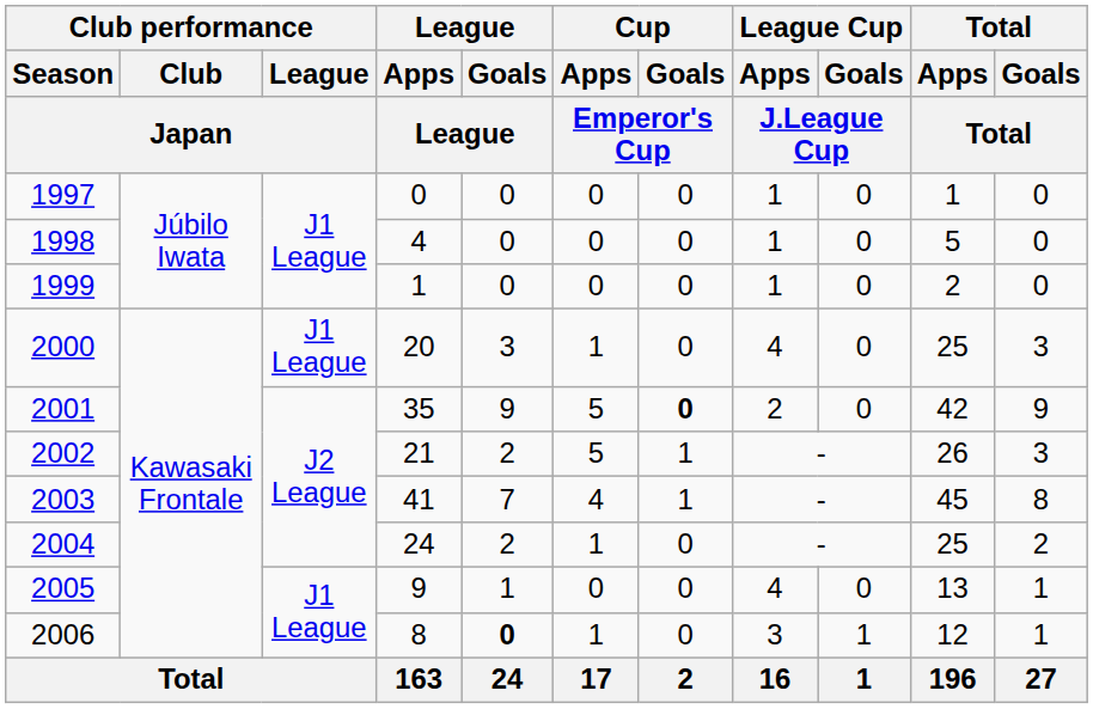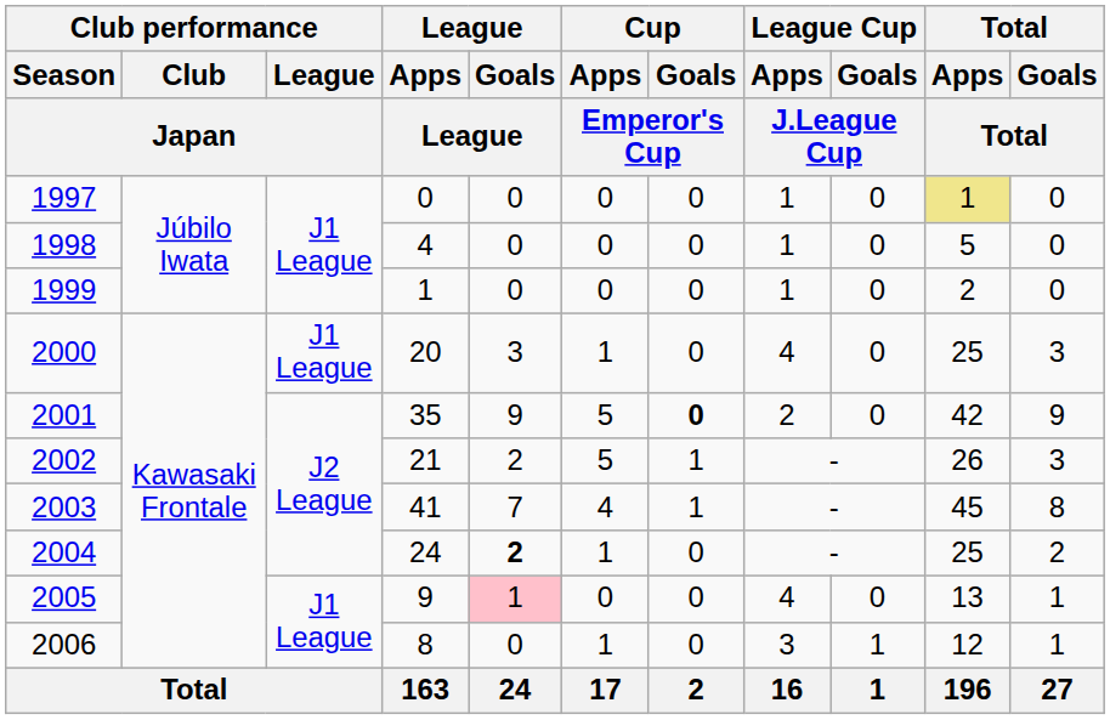1997 | Total / Apps / Total: no background -> khaki background
2004 | League / Goals / League: normal -> bold
2005 | League / Goals / League: no background -> pink background
2006 | League / Goals / League: bold -> normal
